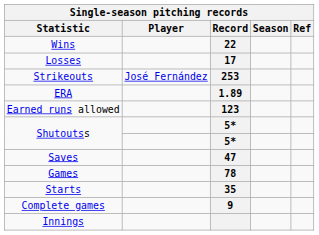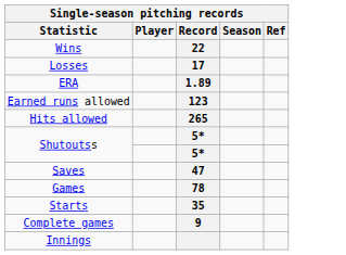- row: Strikeouts | José Fernández | 253
+ row: Hits allowed | 265
